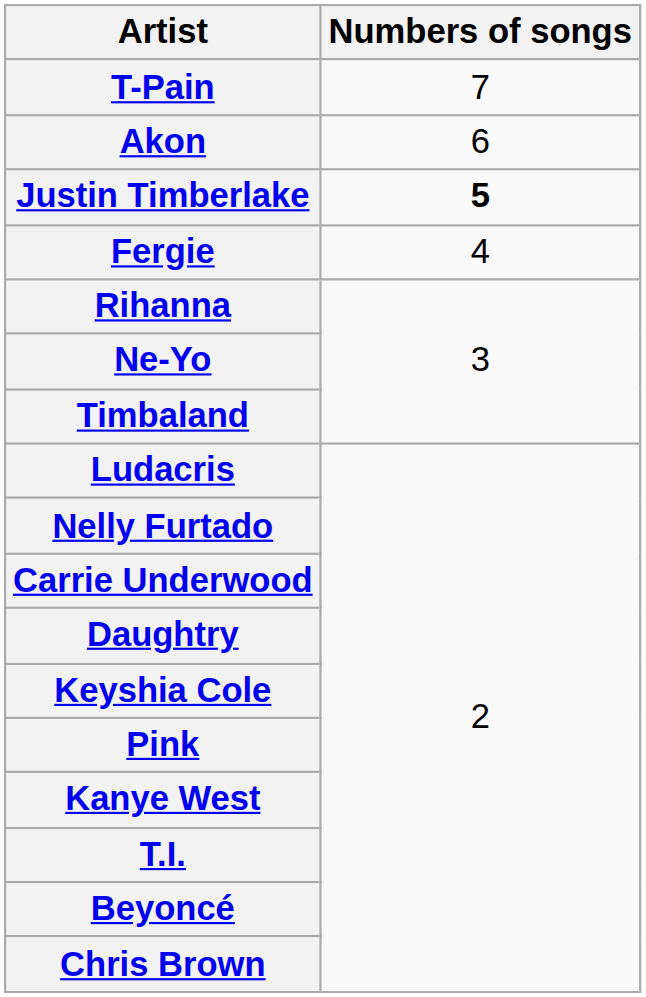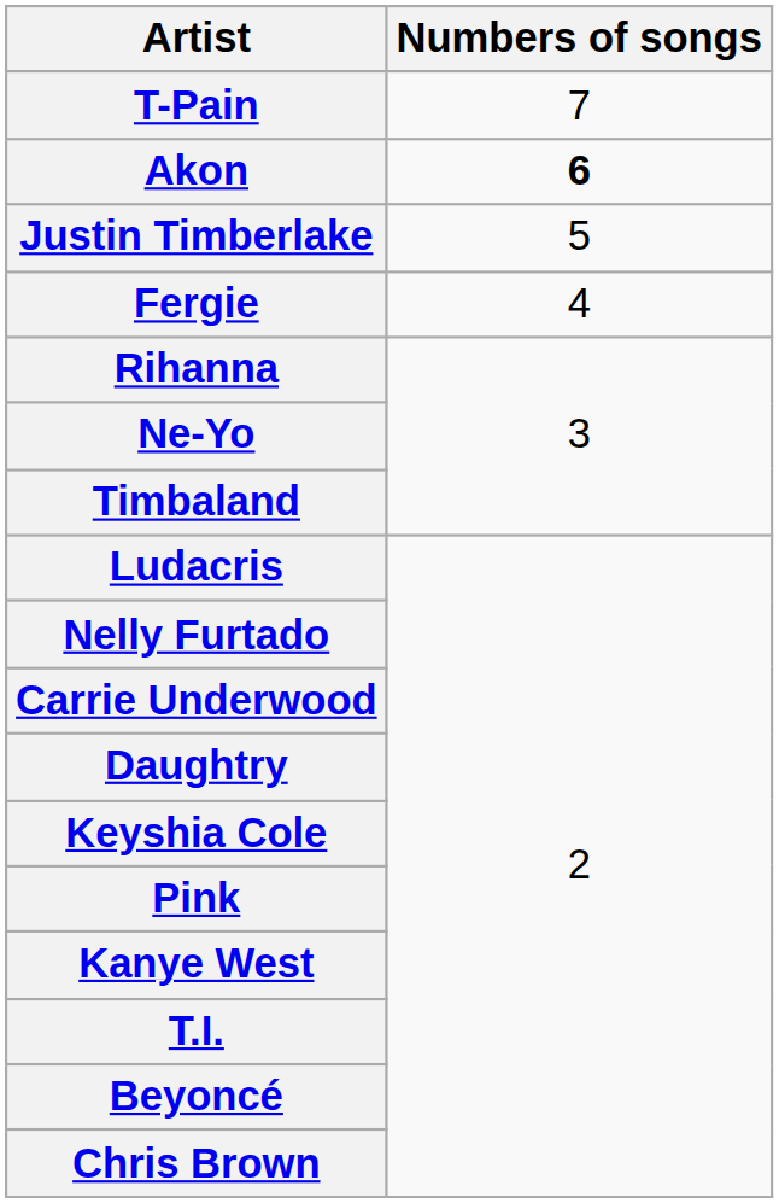Akon | Numbers of songs: normal -> bold
Justin Timberlake | Numbers of songs: bold -> normal
